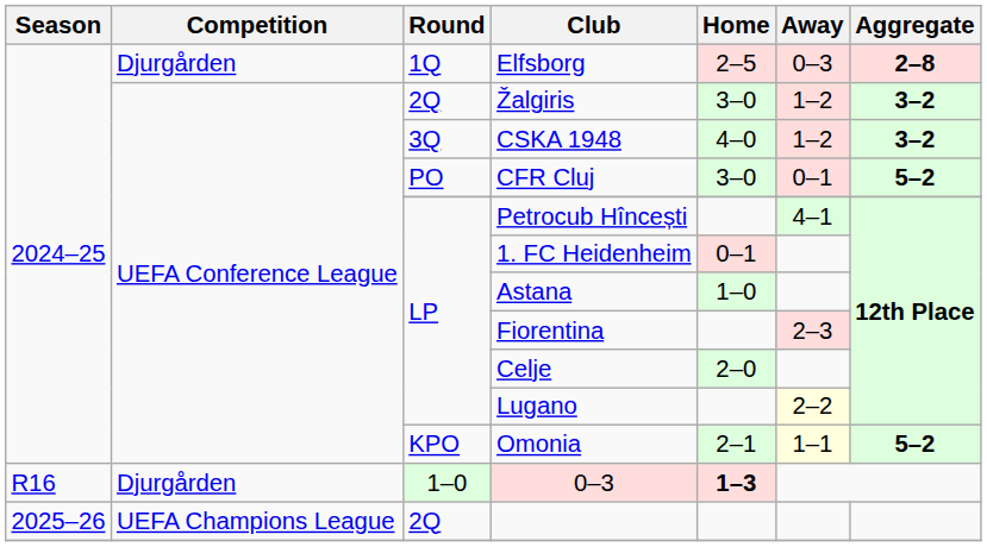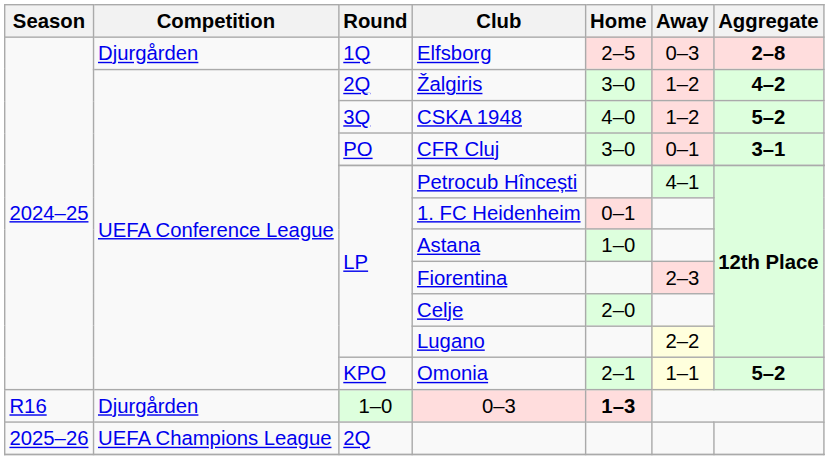Žalgiris | Aggregate: 3–2 -> 4–2
CSKA 1948 | Aggregate: 3–2 -> 5–2
CFR Cluj | Aggregate: 5–2 -> 3–1
